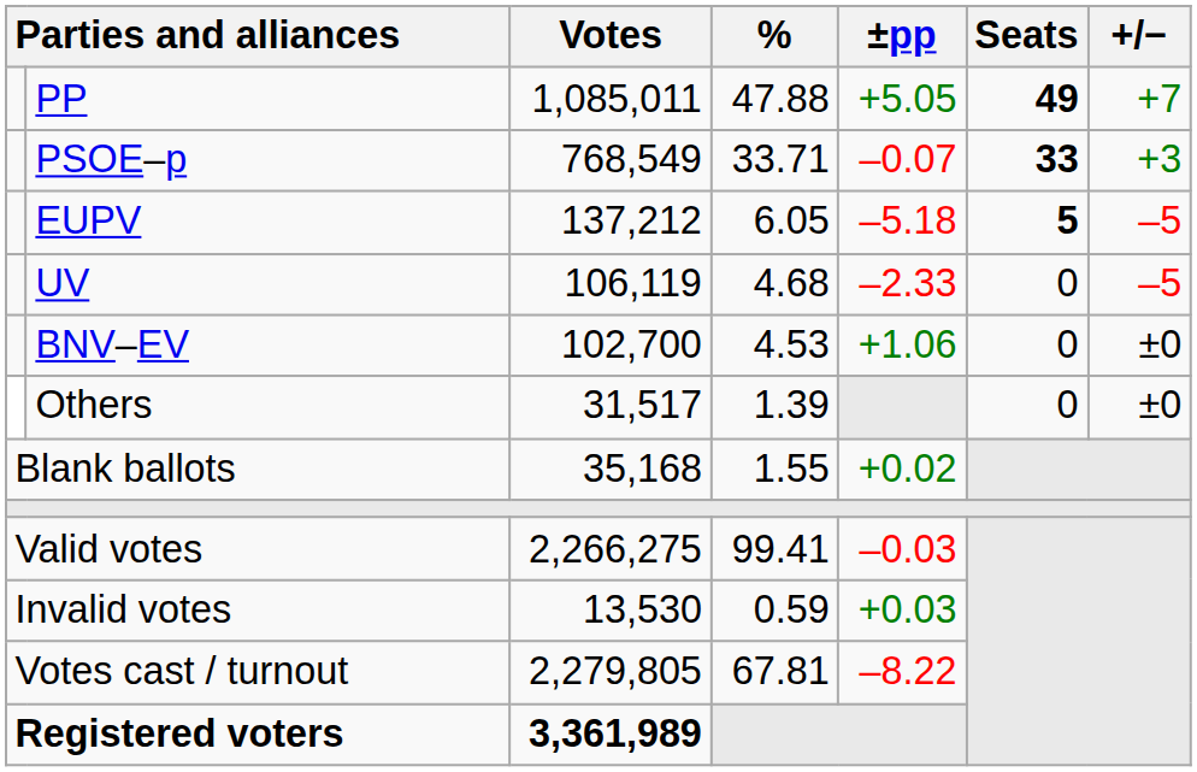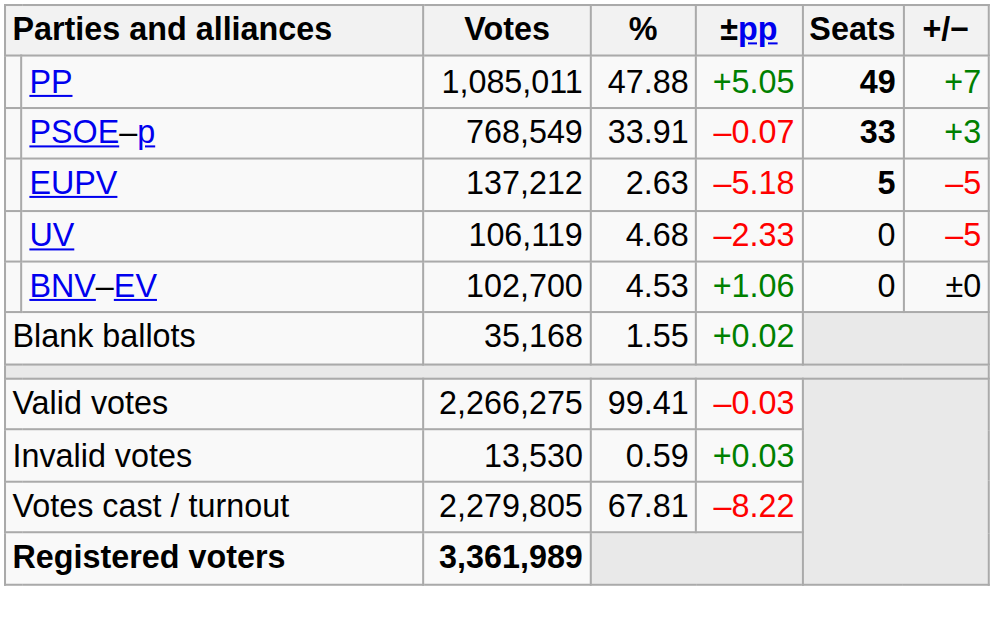PSOE–p | %: 33.71 -> 33.91
EUPV | %: 6.05 -> 2.63
- row: Others | 31,517 | 1.39 | 0 | ±0
